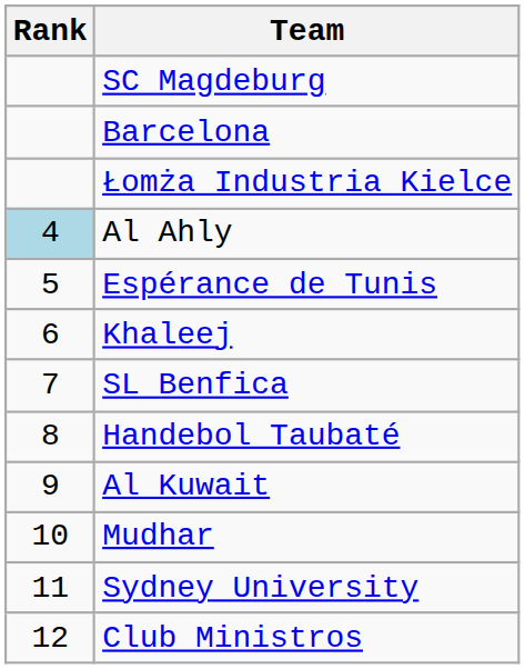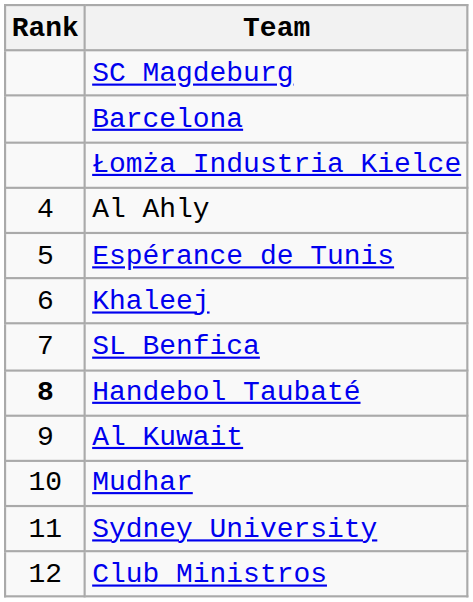Al Ahly | Rank: lightblue background -> no background
Handebol Taubaté | Rank: normal -> bold
